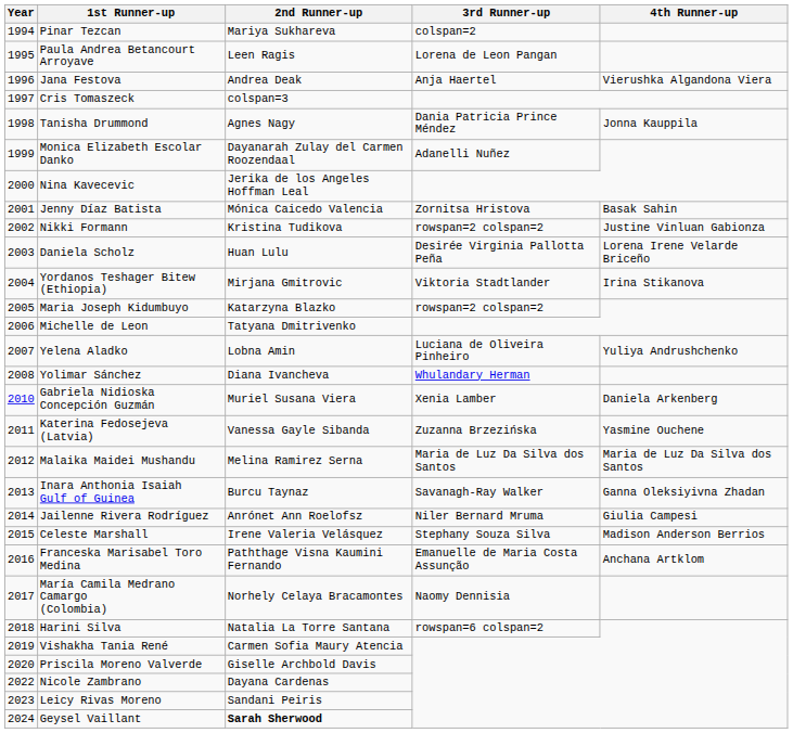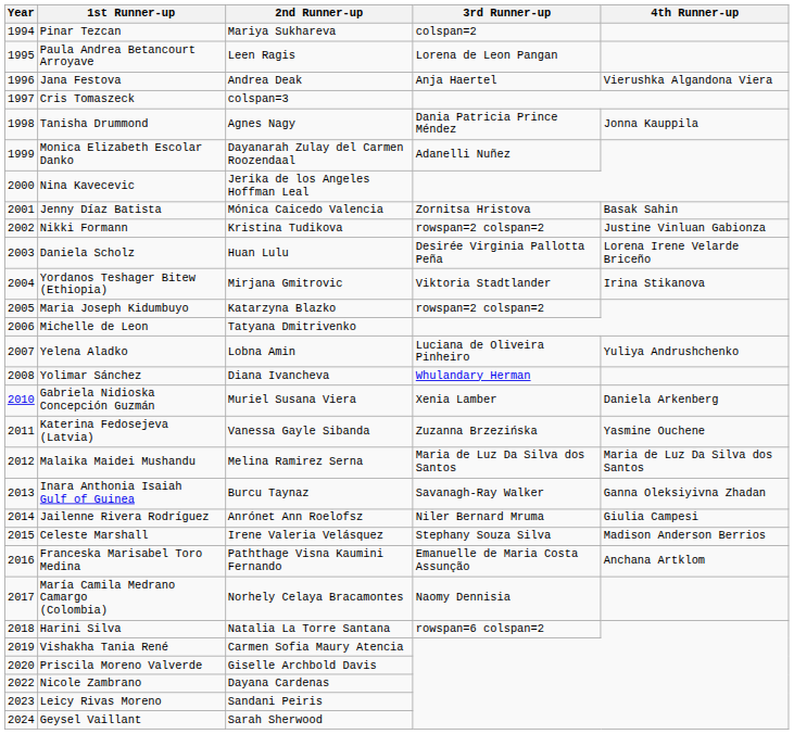Geysel Vaillant | 2nd Runner-up: bold -> normal
